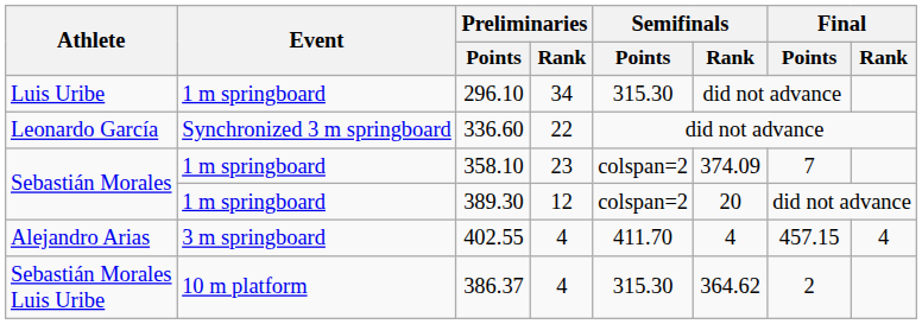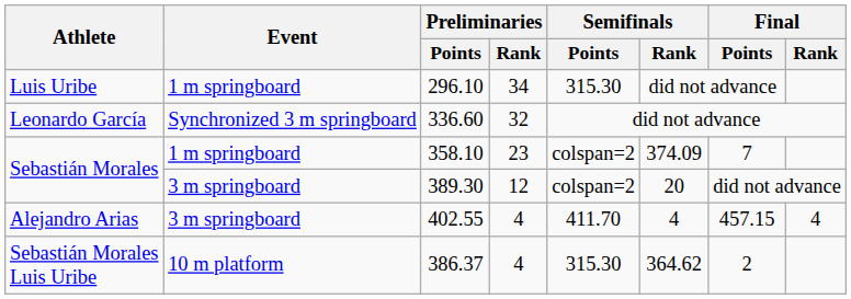336.60 | Preliminaries / Rank: 22 -> 32
389.30 | Event: 1 m springboard -> 3 m springboard
